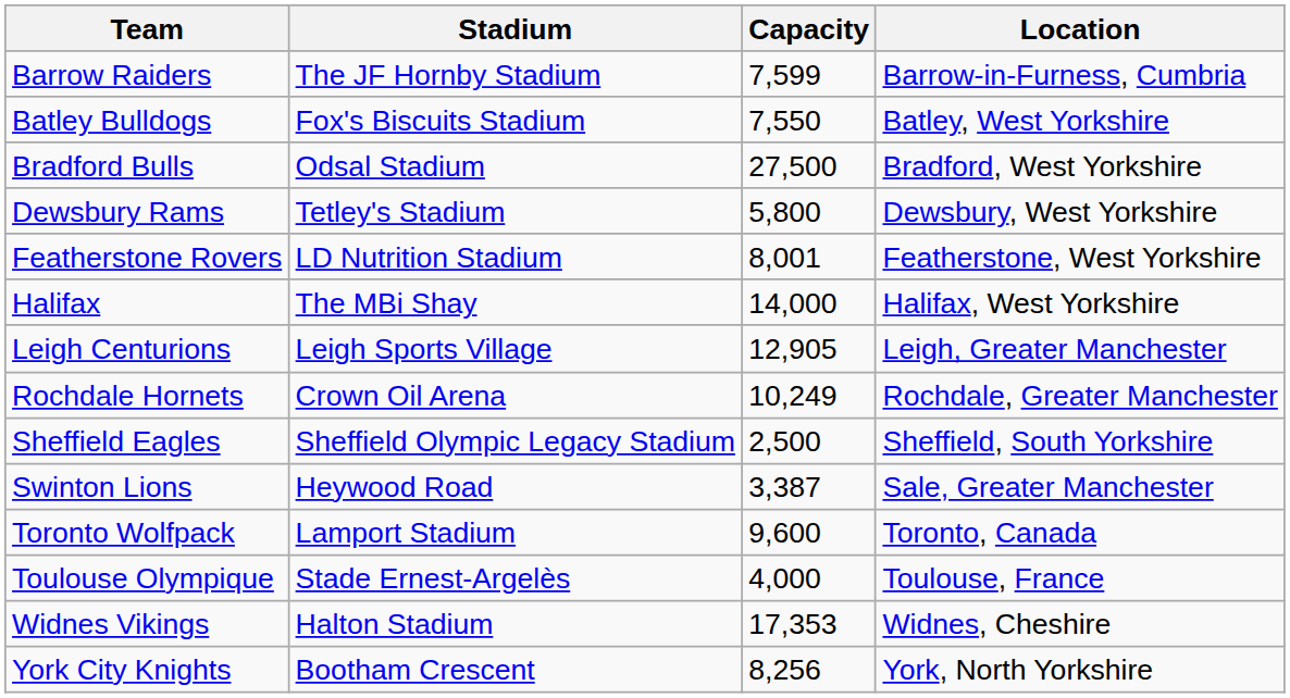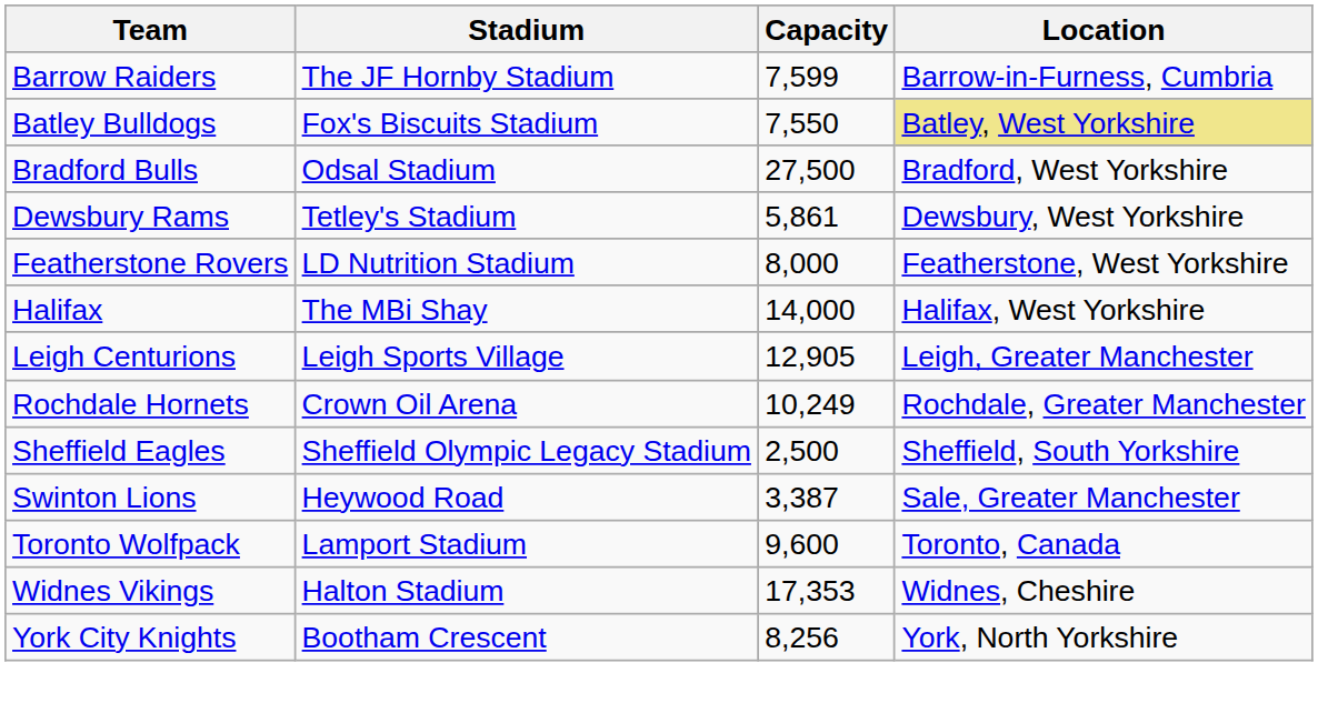Batley Bulldogs | Location: no background -> khaki background
Dewsbury Rams | Capacity: 5,800 -> 5,861
Featherstone Rovers | Capacity: 8,001 -> 8,000
- row: Toulouse Olympique | Stade Ernest-Argelès | 4,000 | Toulouse, France
